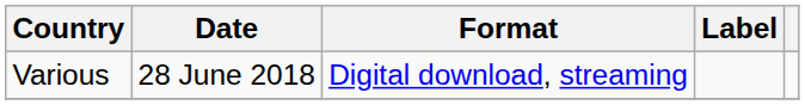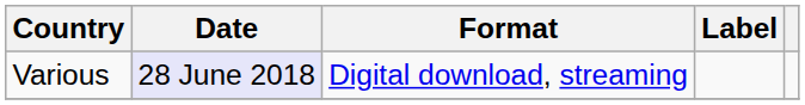Various | Date: no background -> lavender background
